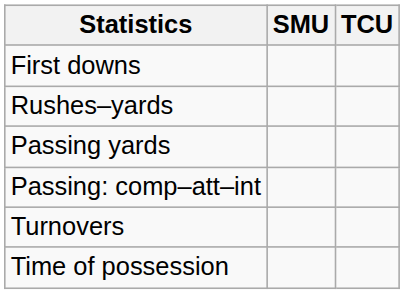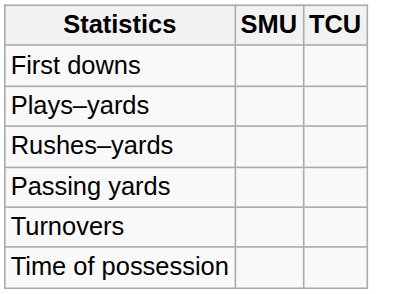+ row: Plays–yards
- row: Passing: comp–att–int
